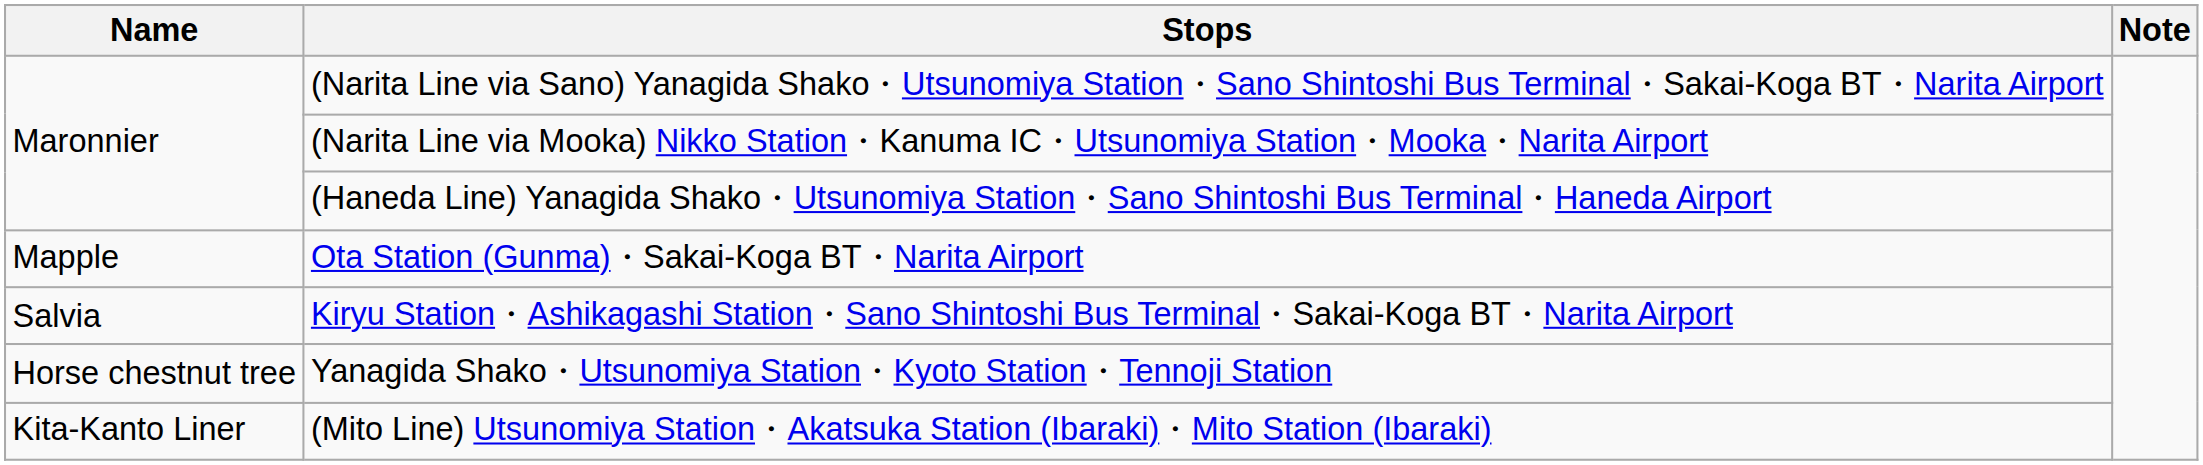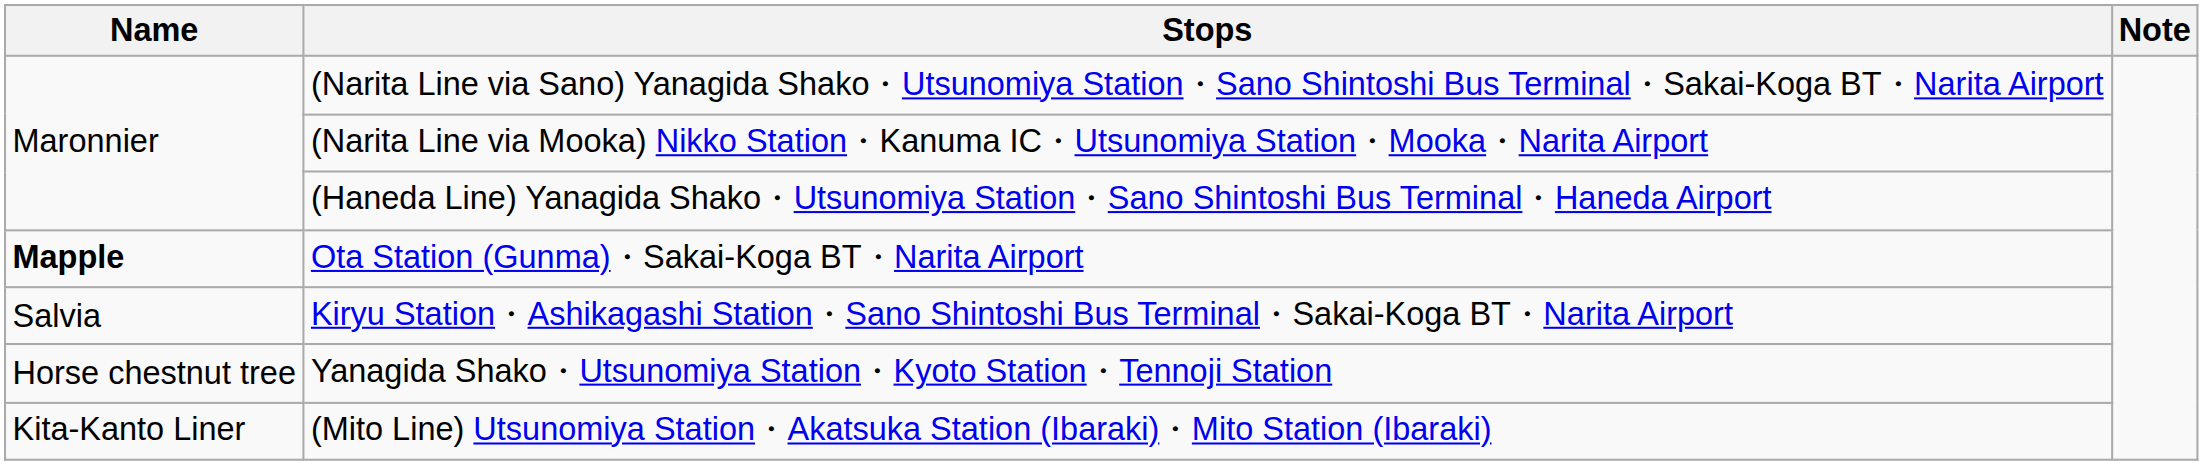Ota Station (Gunma)・Sakai-Koga BT・Narita Airport | Name: normal -> bold
